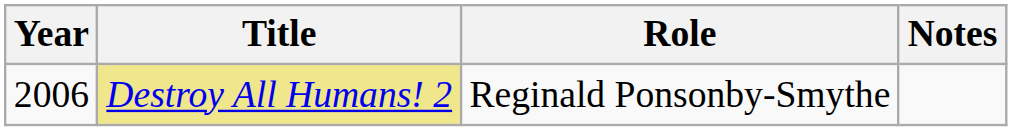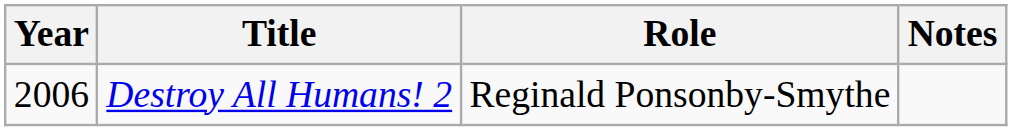row 2 | Title: khaki background -> no background
